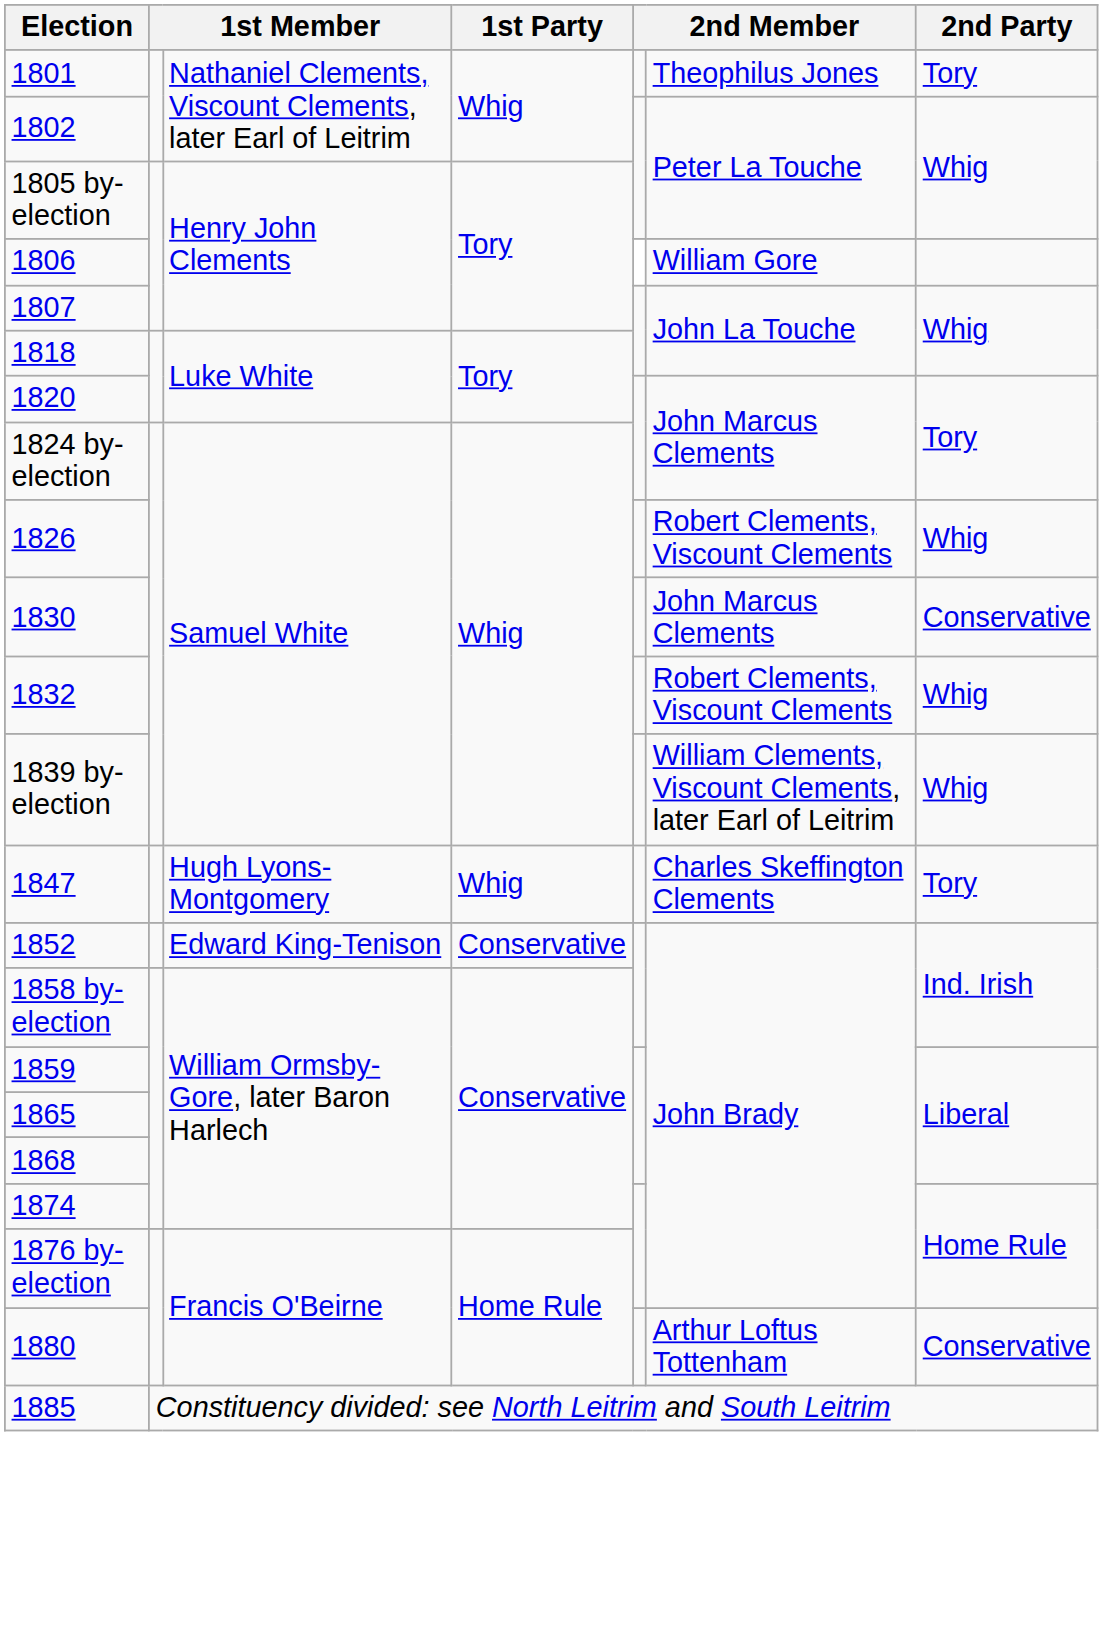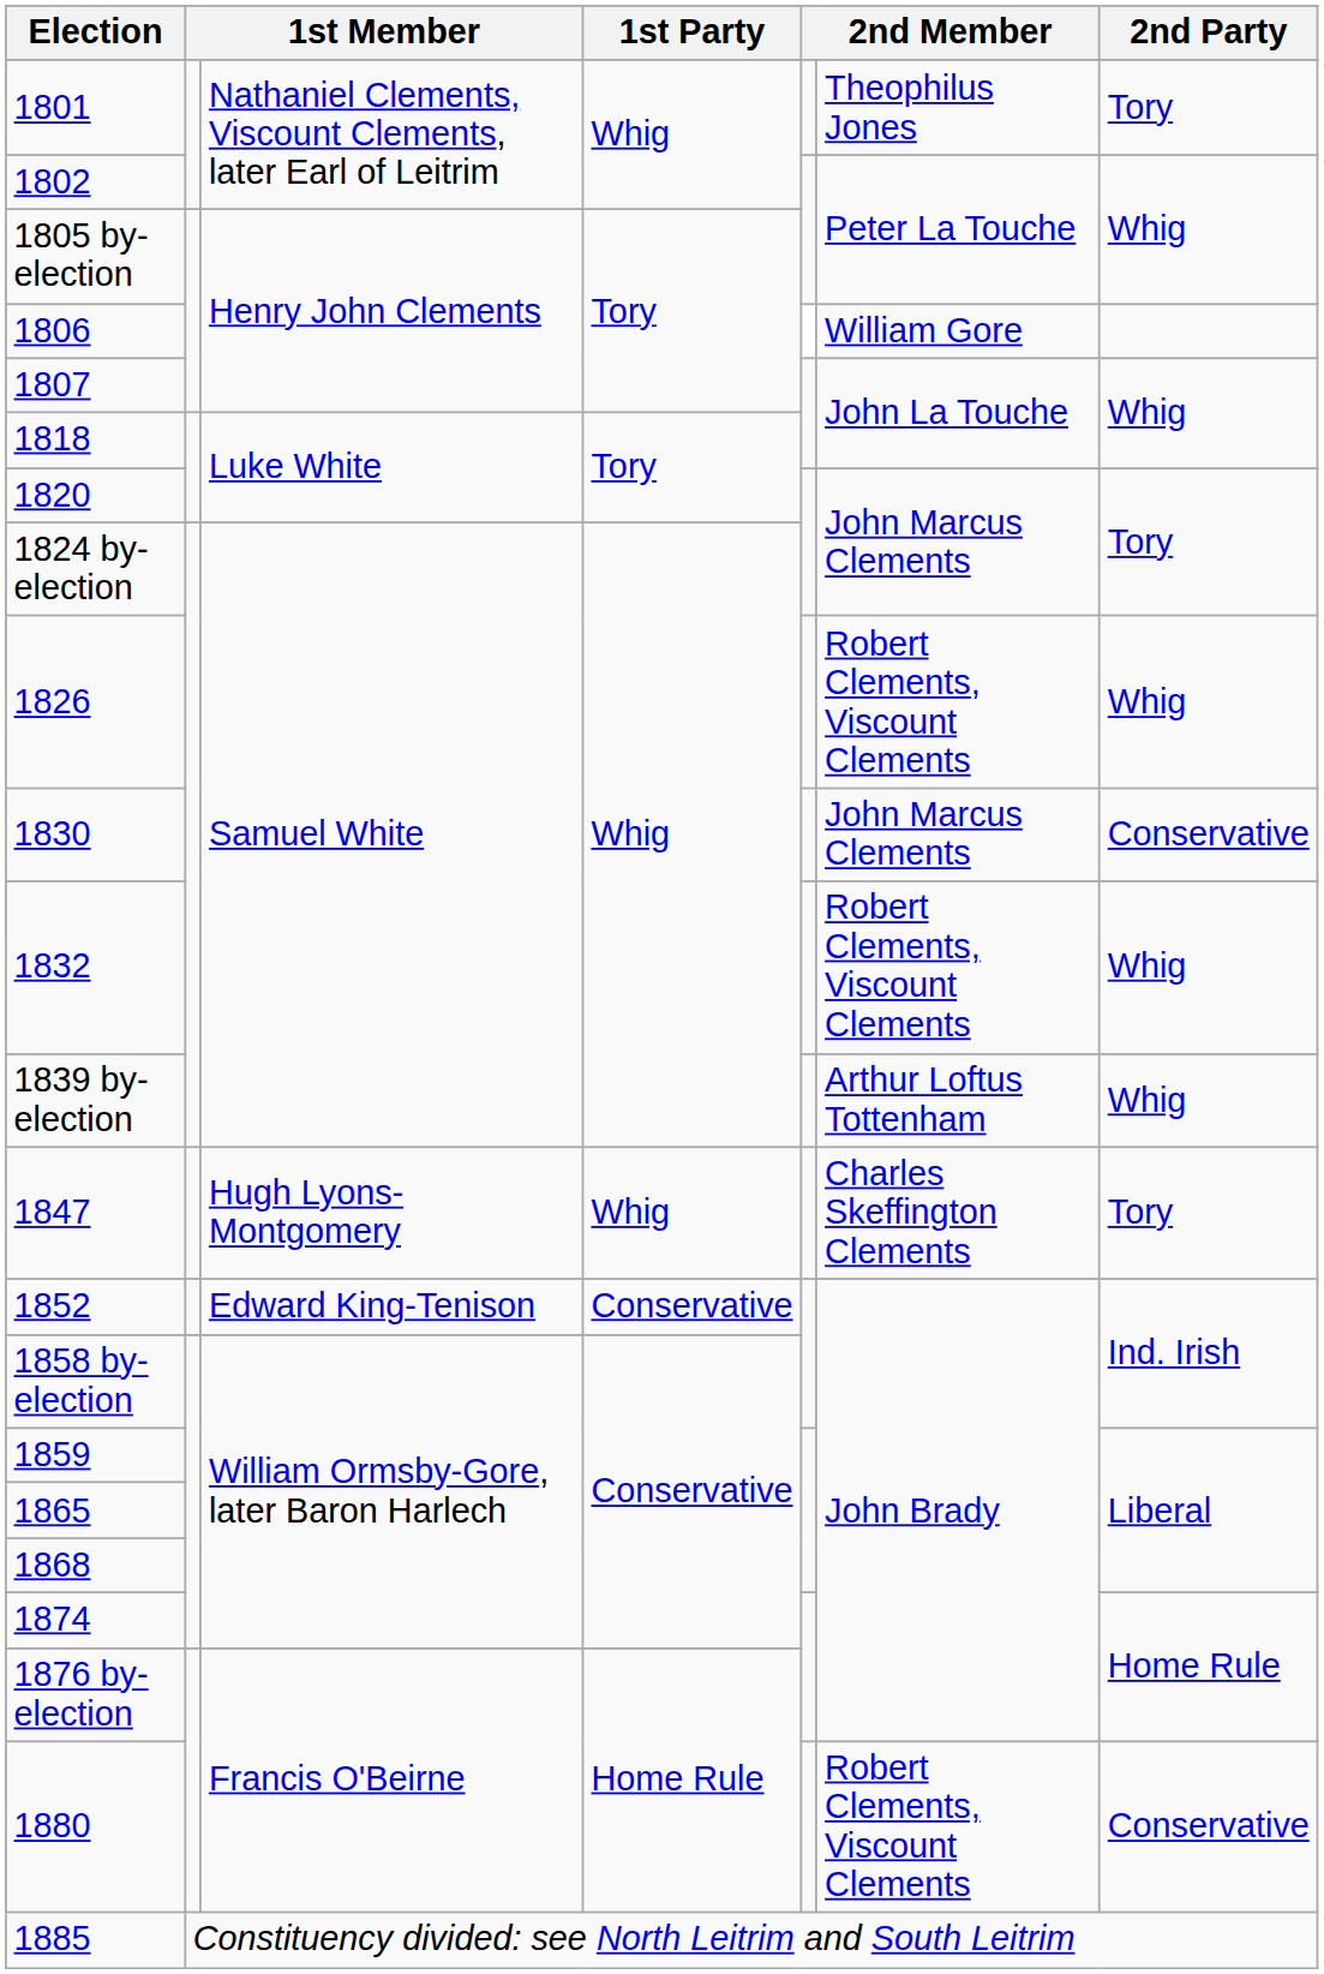1839 by-election | column 6: William Clements, Viscount Clements, later Earl of Leitrim -> Arthur Loftus Tottenham
1880 | column 6: Arthur Loftus Tottenham -> Robert Clements, Viscount Clements
